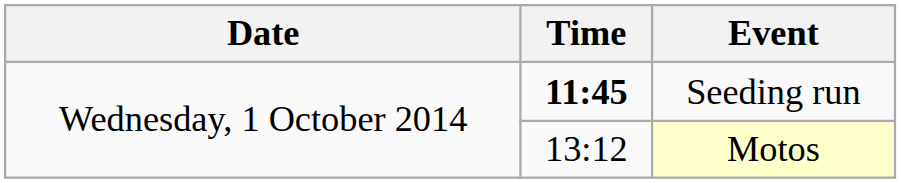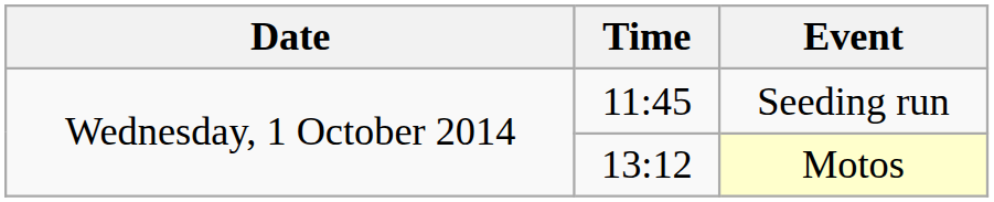Seeding run | Time: bold -> normal
